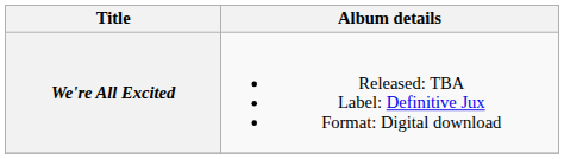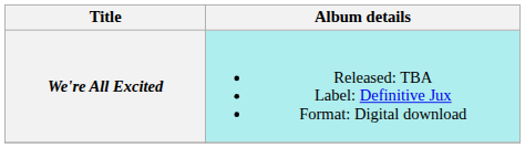row 2 | Album details: no background -> paleturquoise background
